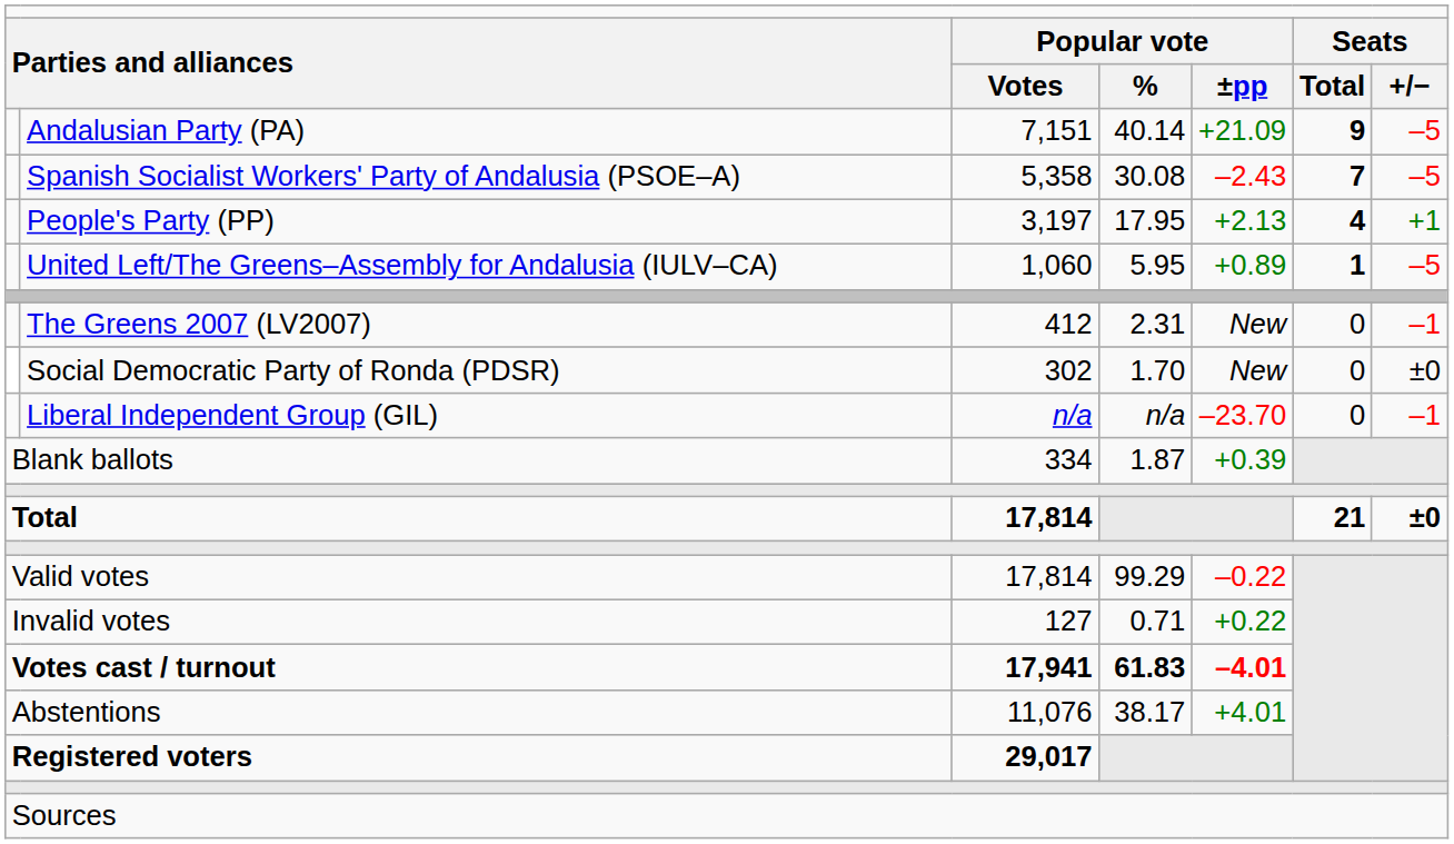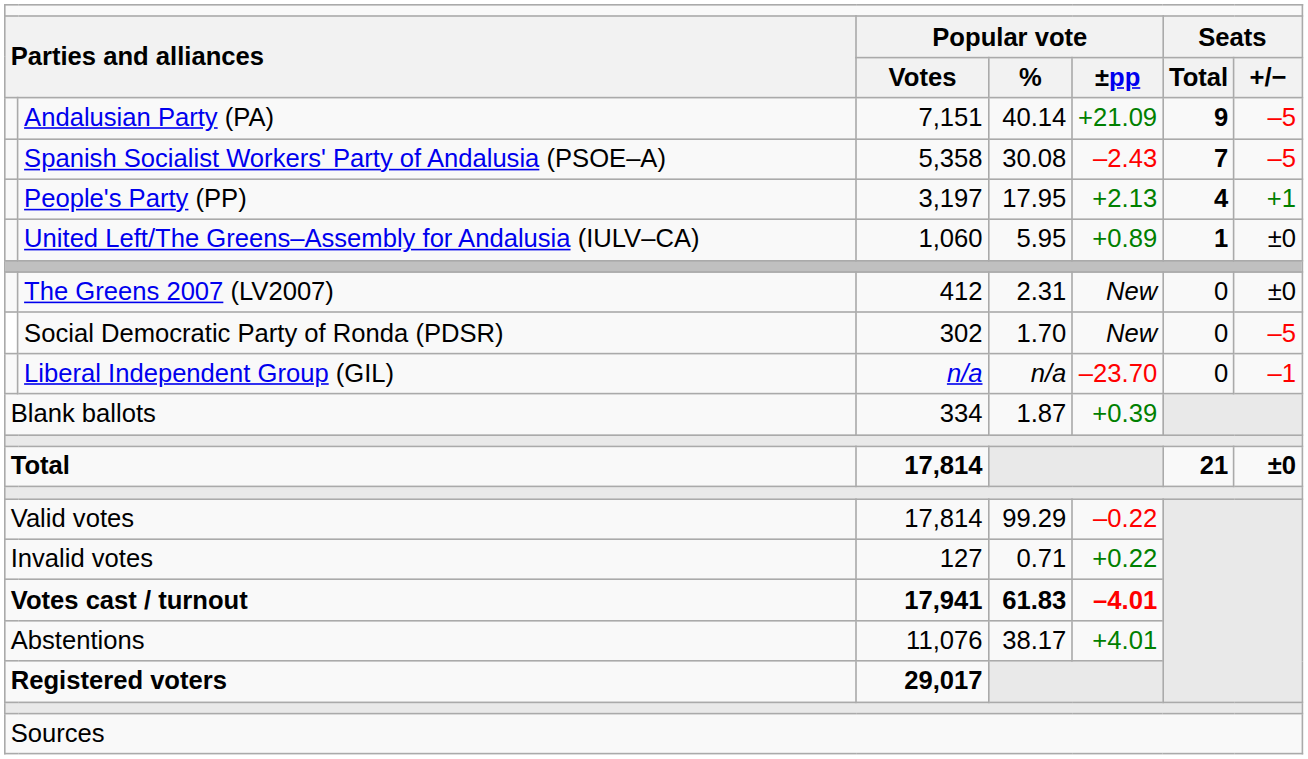United Left/The Greens–Assembly for Andalusia (IULV–CA) | column 7: –5 -> ±0
The Greens 2007 (LV2007) | column 7: –1 -> ±0
Social Democratic Party of Ronda (PDSR) | column 7: ±0 -> –5
